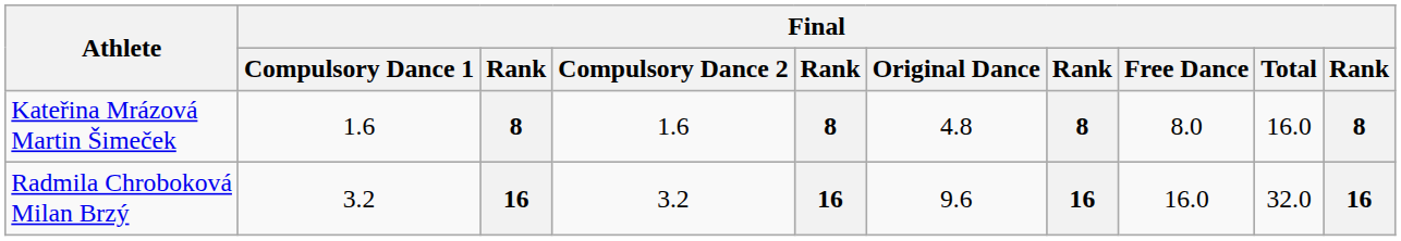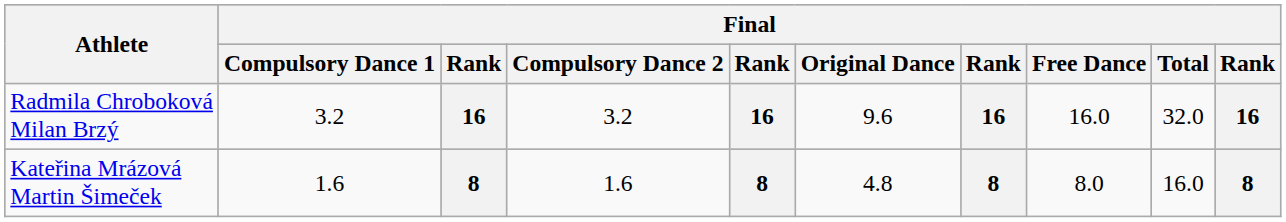rows swapped: Radmila Chroboková Milan Brzý <-> Kateřina Mrázová Martin Šimeček
